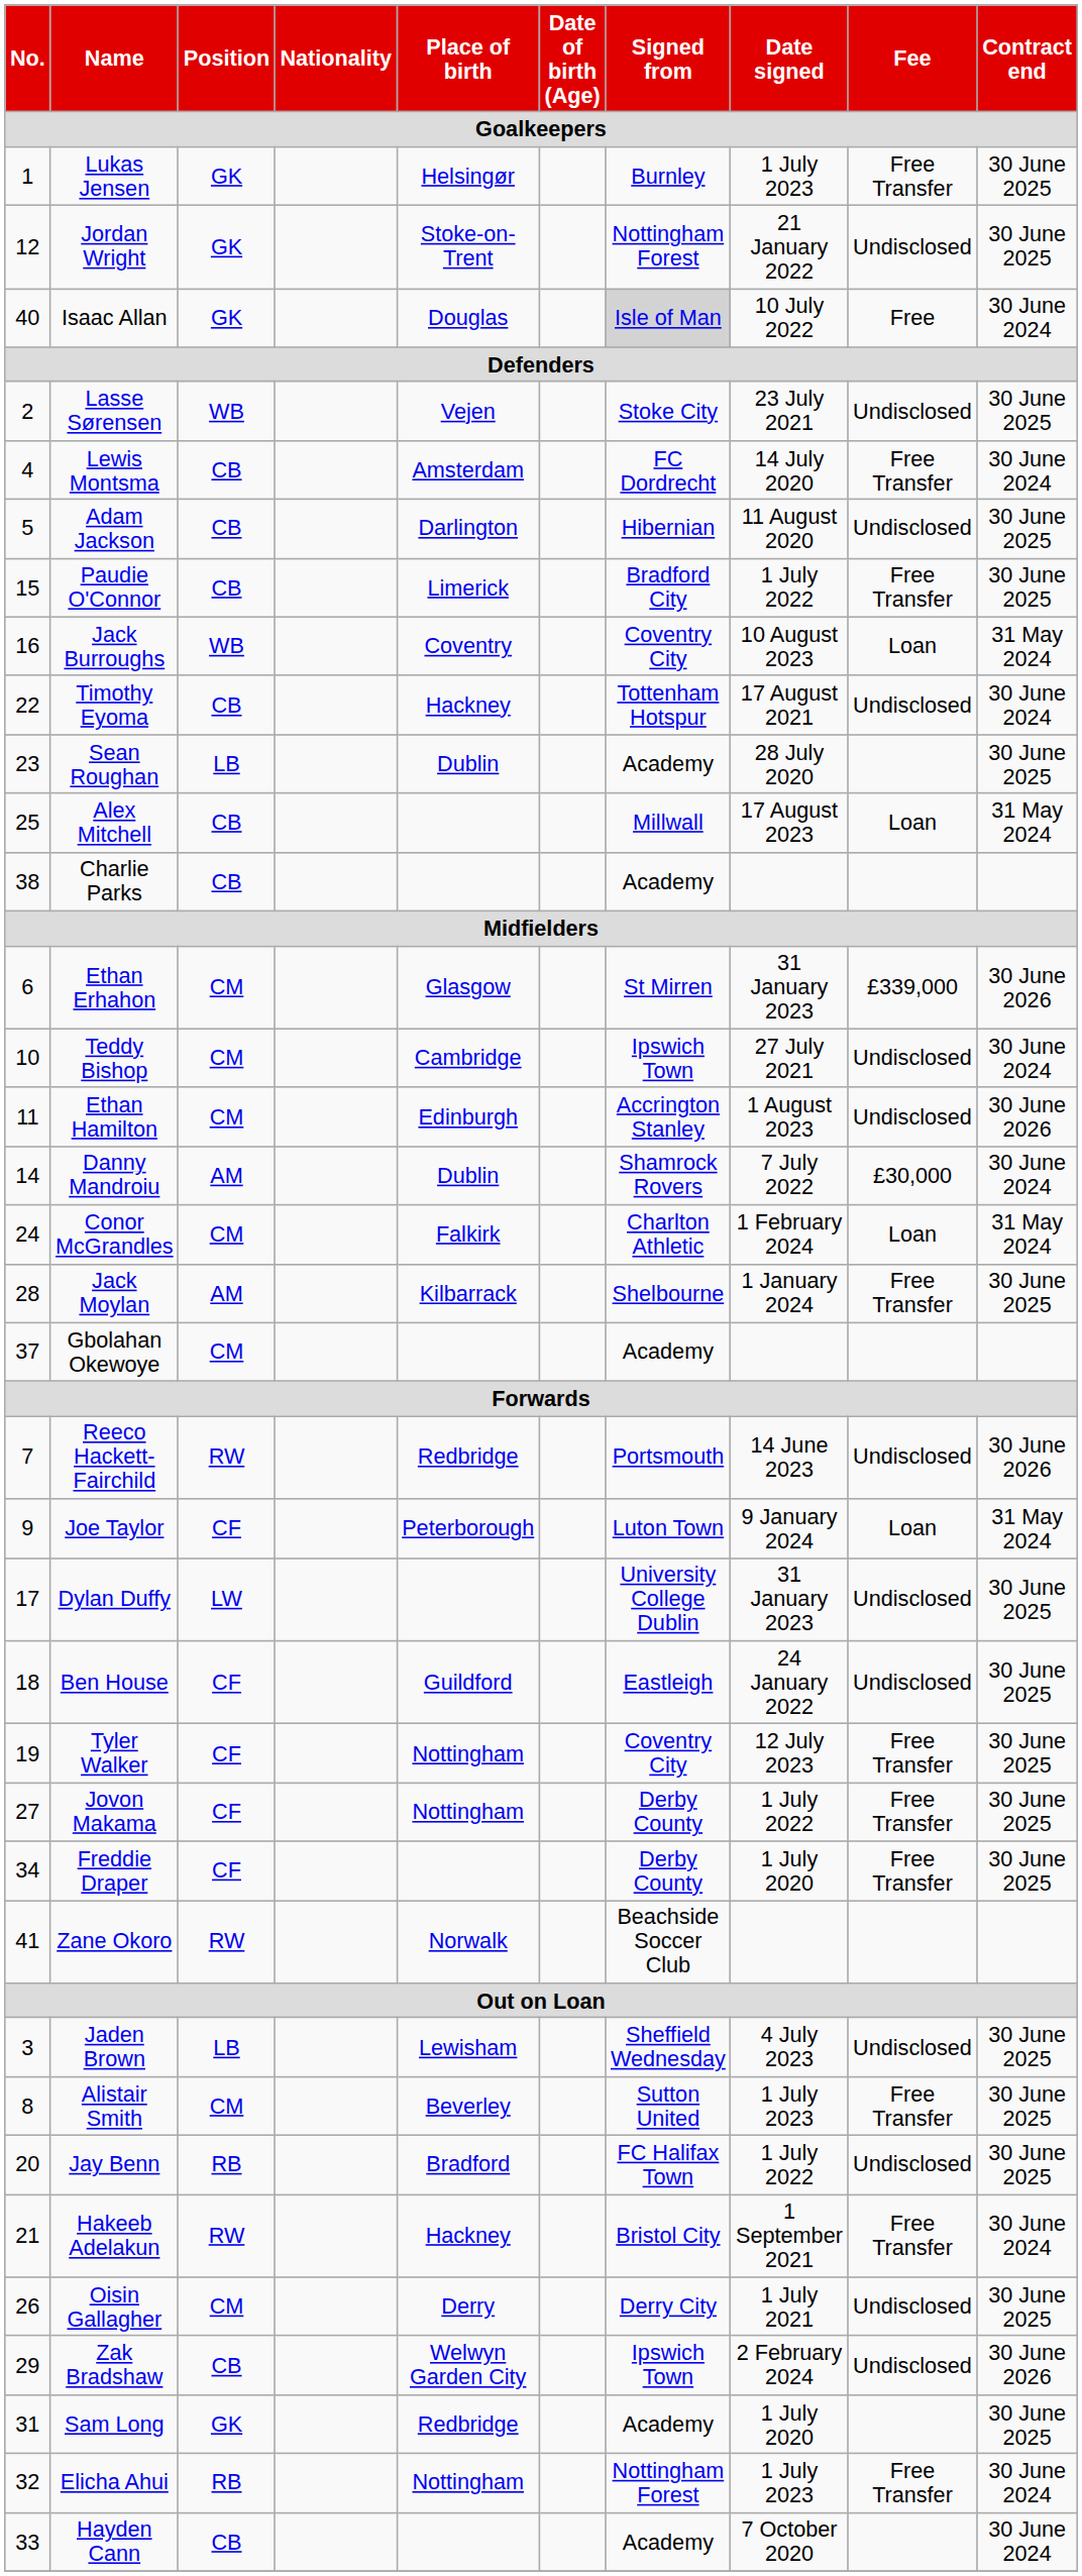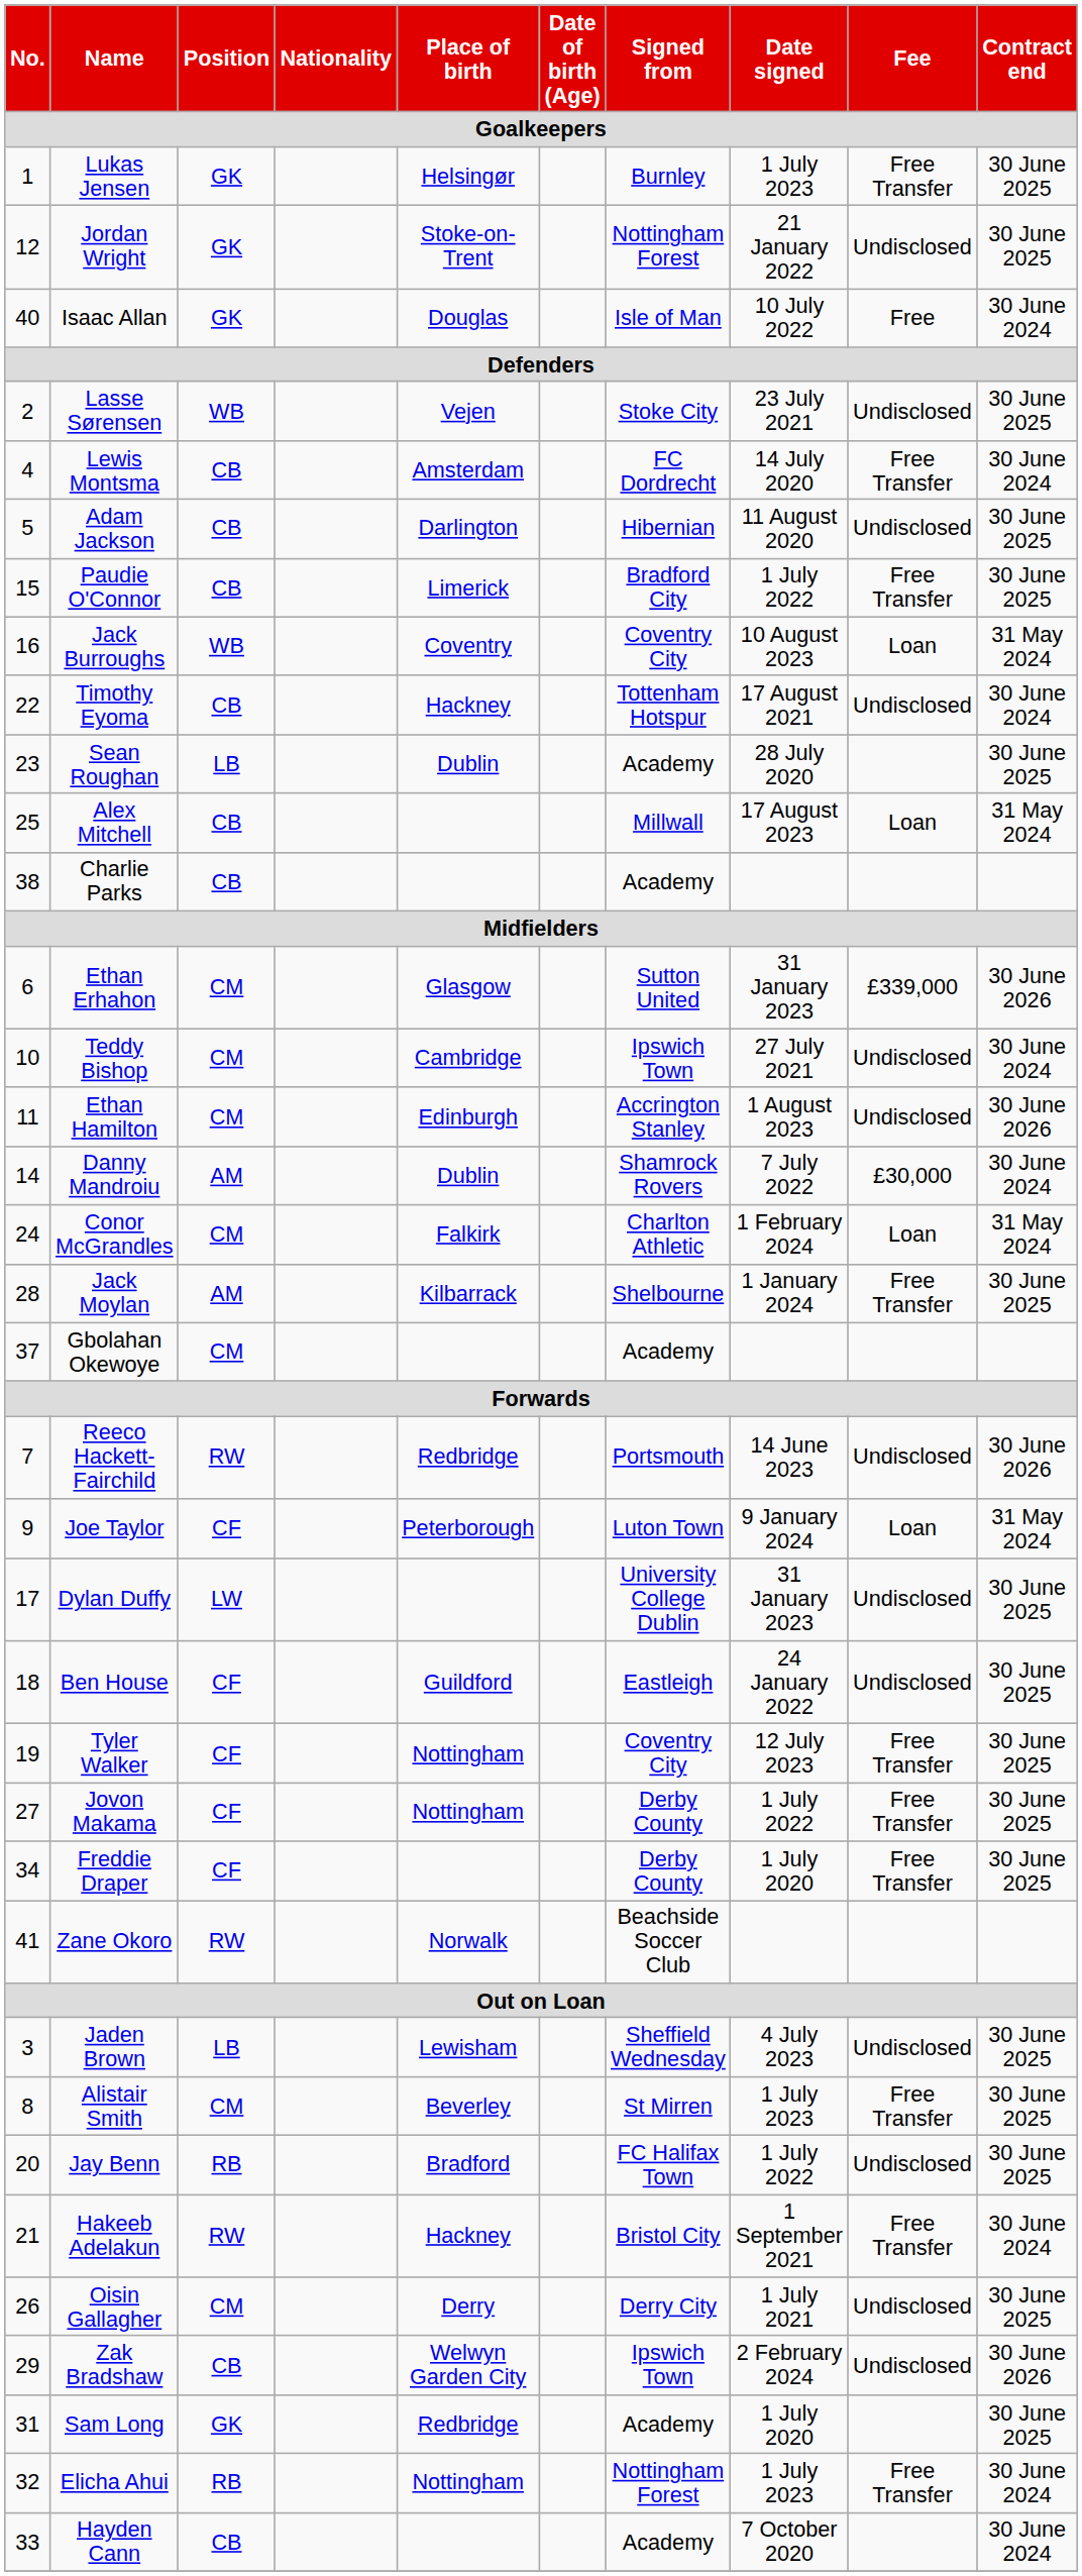Isaac Allan | Signed from: lightgrey background -> no background
Ethan Erhahon | Signed from: St Mirren -> Sutton United
Alistair Smith | Signed from: Sutton United -> St Mirren
